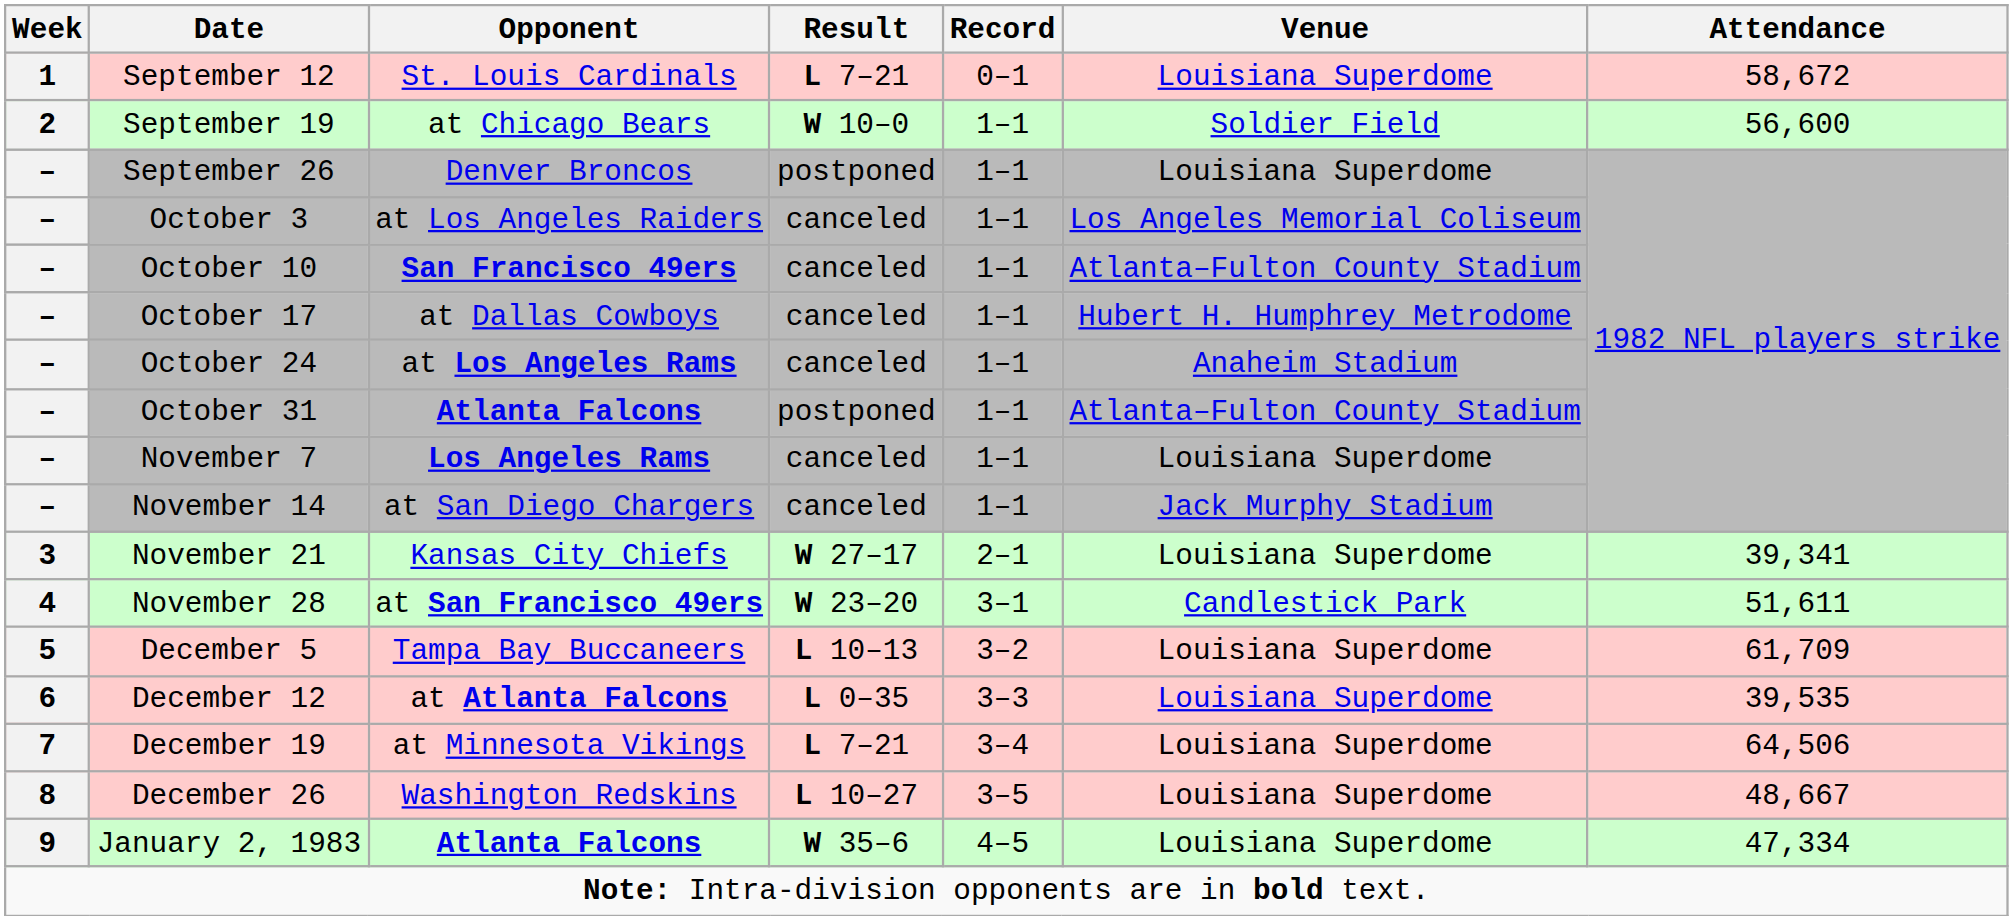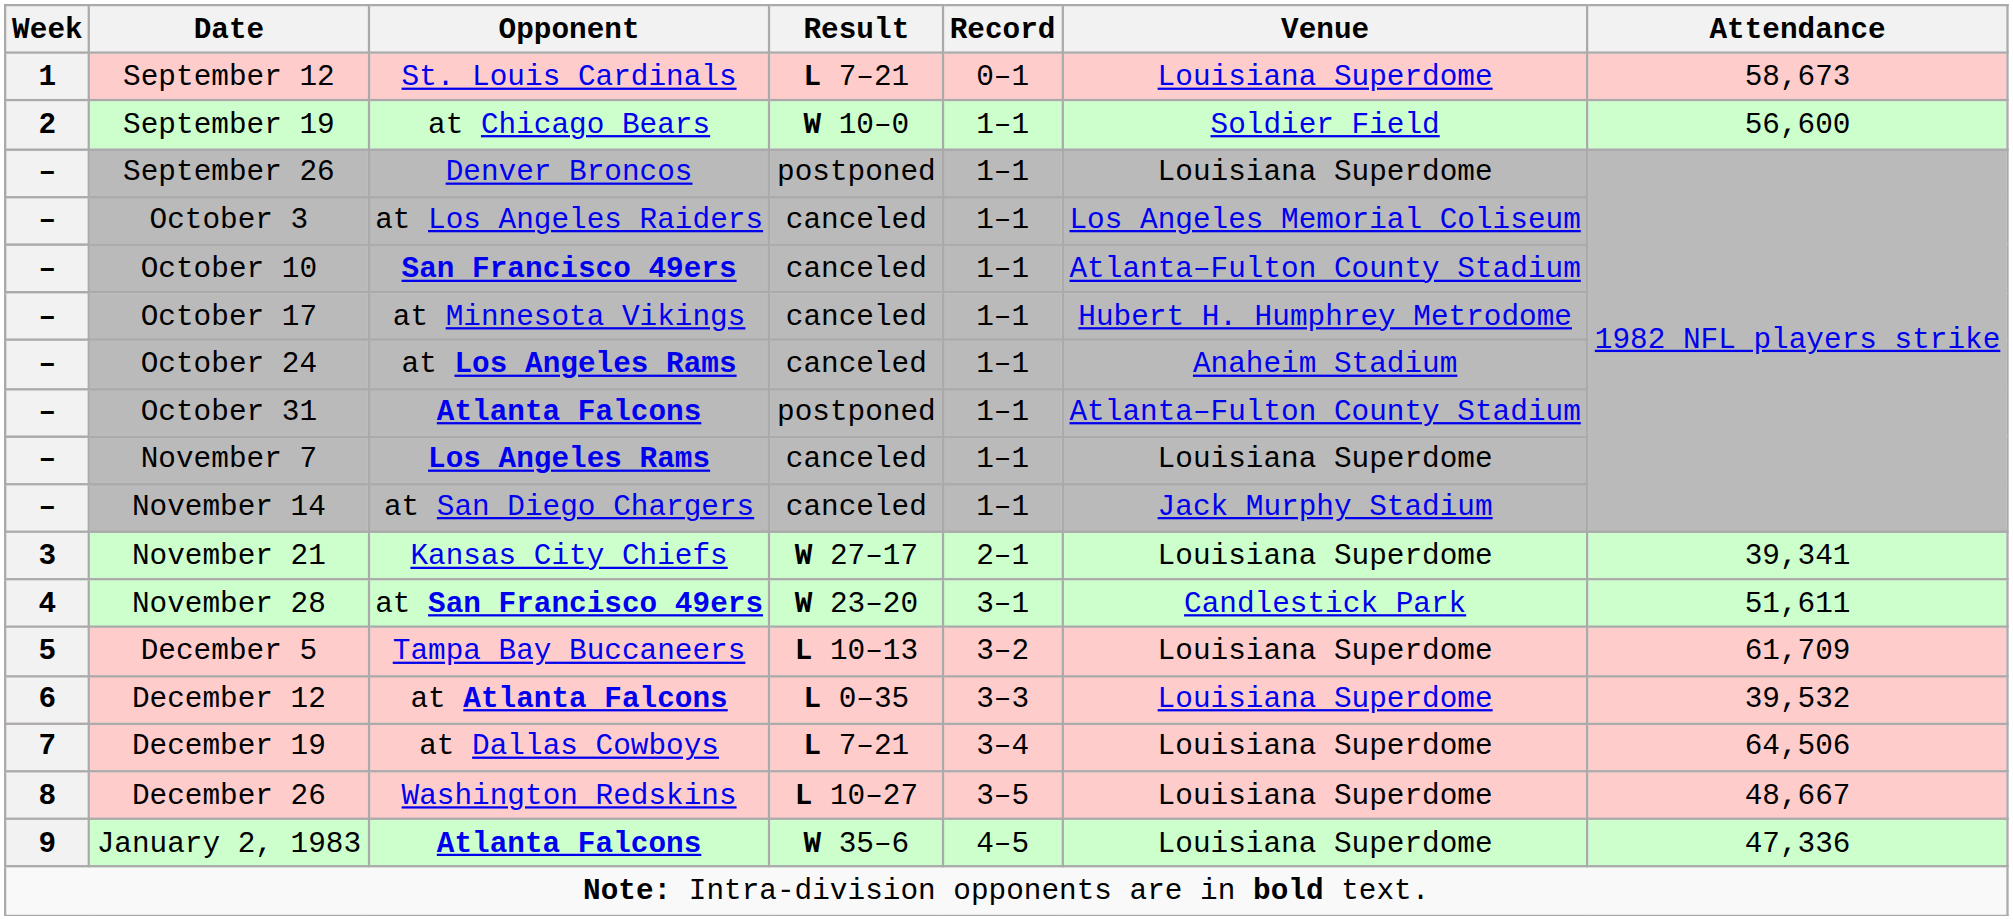September 12 | Attendance: 58,672 -> 58,673
October 17 | Opponent: at Dallas Cowboys -> at Minnesota Vikings
December 12 | Attendance: 39,535 -> 39,532
December 19 | Opponent: at Minnesota Vikings -> at Dallas Cowboys
January 2, 1983 | Attendance: 47,334 -> 47,336
